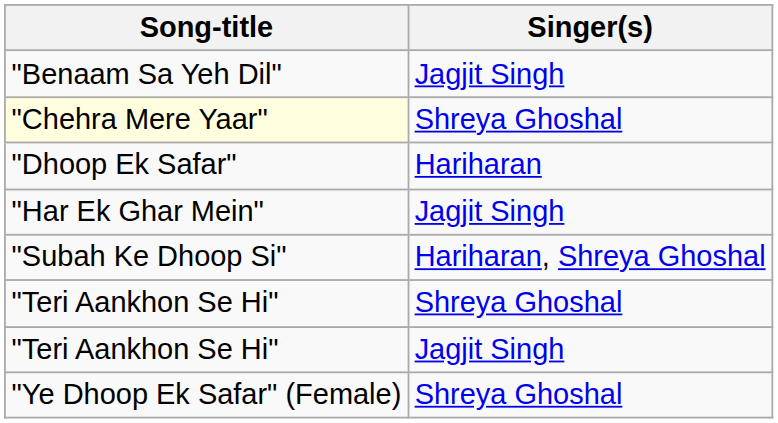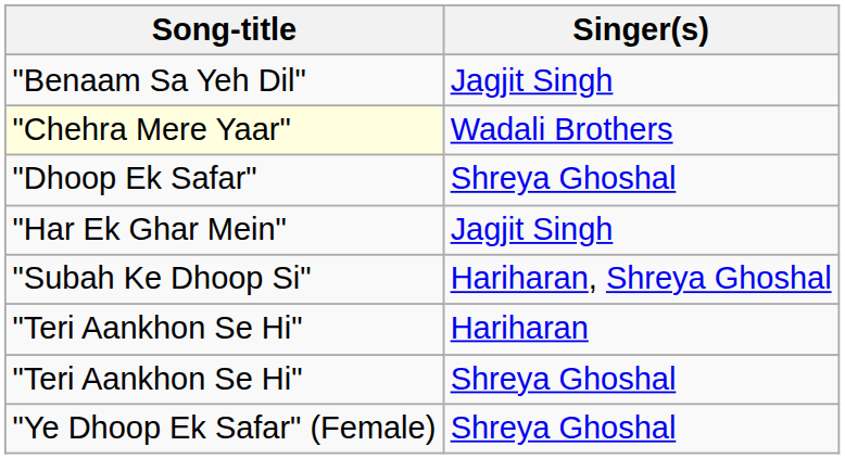row 3 | Singer(s): Shreya Ghoshal -> Wadali Brothers
row 4 | Singer(s): Hariharan -> Shreya Ghoshal
row 7 | Singer(s): Shreya Ghoshal -> Hariharan
row 8 | Singer(s): Jagjit Singh -> Shreya Ghoshal
